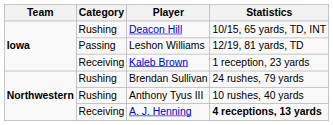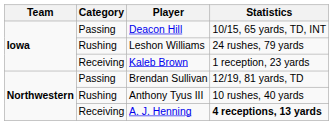Deacon Hill | Category: Rushing -> Passing
Leshon Williams | Category: Passing -> Rushing
Leshon Williams | Statistics: 12/19, 81 yards, TD -> 24 rushes, 79 yards
Brendan Sullivan | Category: Rushing -> Passing
Brendan Sullivan | Statistics: 24 rushes, 79 yards -> 12/19, 81 yards, TD
